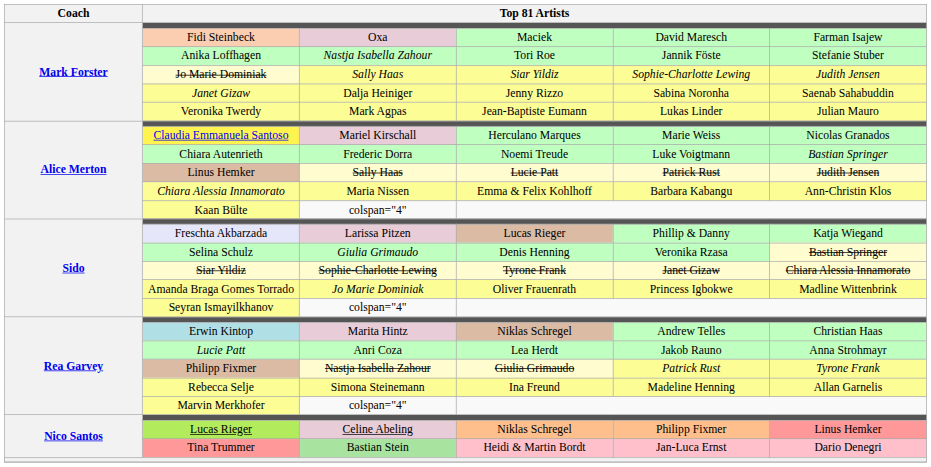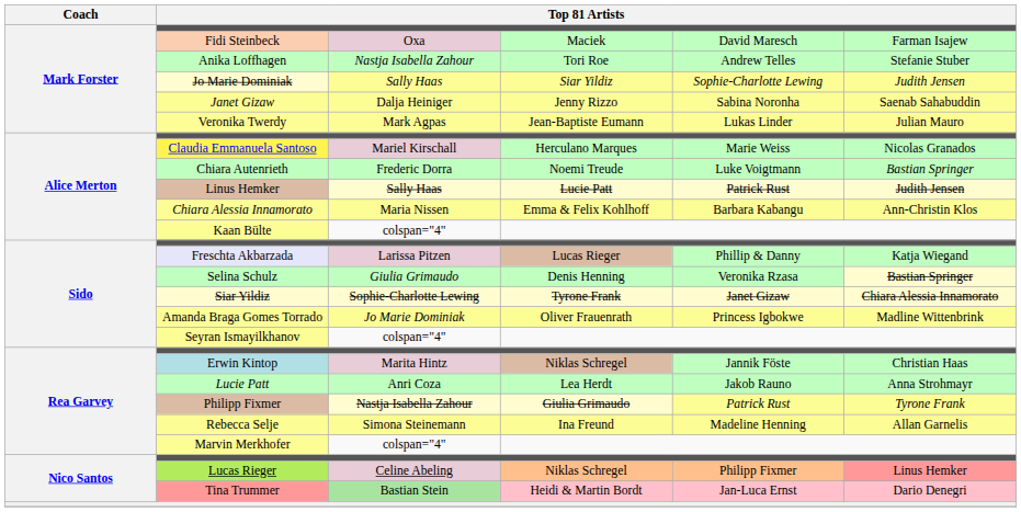Anika Loffhagen | column 5: Jannik Föste -> Andrew Telles
Erwin Kintop | column 5: Andrew Telles -> Jannik Föste
